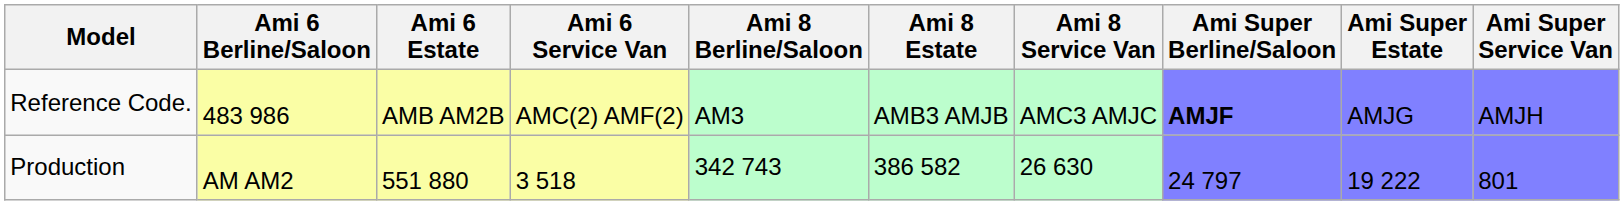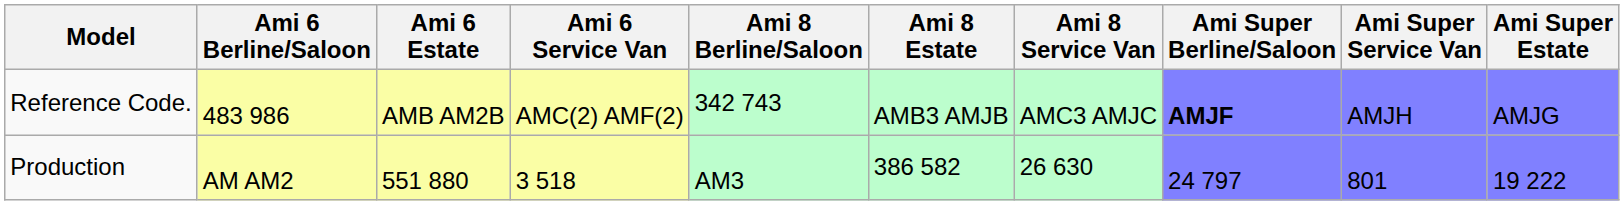columns swapped: Ami Super Estate <-> Ami Super Service Van
Reference Code. | Ami 8 Berline/Saloon: AM3 -> 342 743
Production | Ami 8 Berline/Saloon: 342 743 -> AM3
